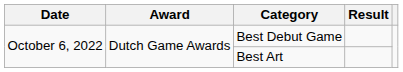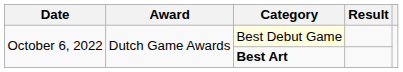Best Debut Game | Category: no background -> lightyellow background
Best Art | Category: normal -> bold
